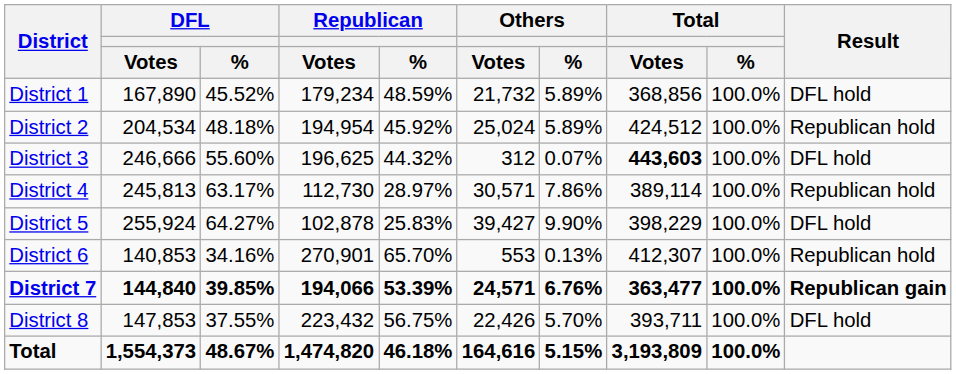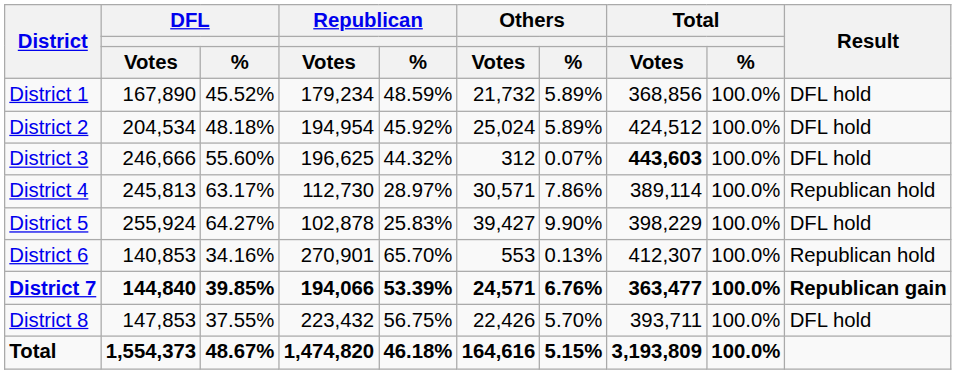District 2 | Result: Republican hold -> DFL hold
